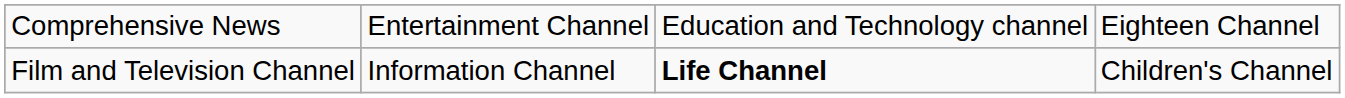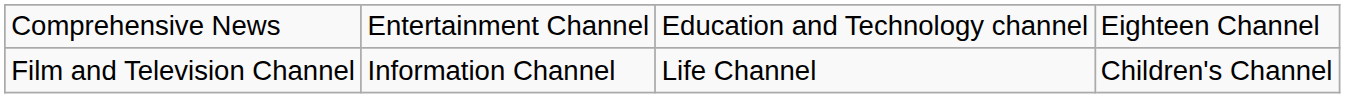Film and Television Channel | column 3: bold -> normal
